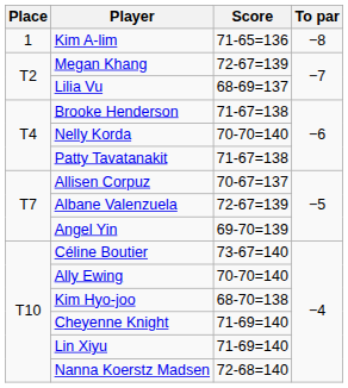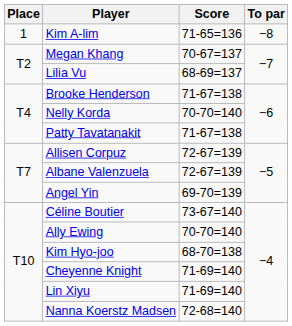Megan Khang | Score: 72-67=139 -> 70-67=137
Allisen Corpuz | Score: 70-67=137 -> 72-67=139
